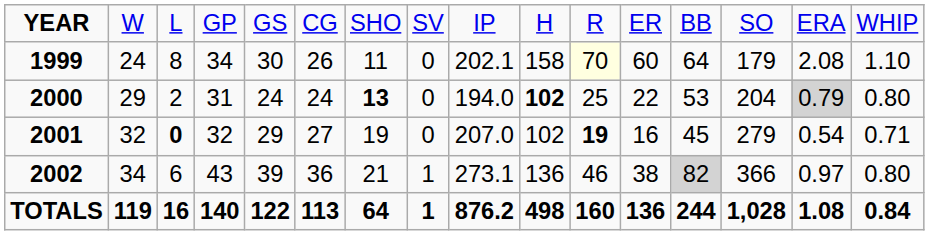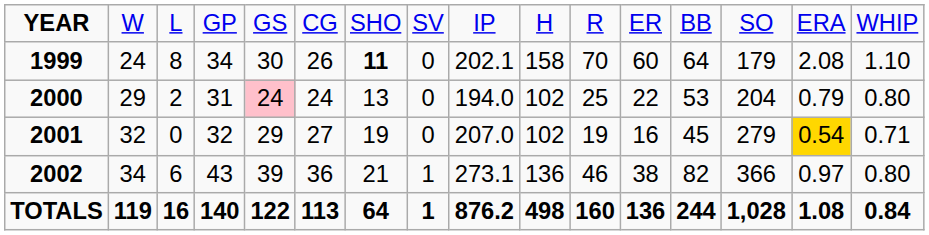1999 | column 7: normal -> bold
1999 | column 11: lightyellow background -> no background
2000 | column 5: no background -> pink background
2000 | column 7: bold -> normal
2000 | column 10: bold -> normal
2000 | column 15: lightgrey background -> no background
2001 | column 3: bold -> normal
2001 | column 11: bold -> normal
2001 | column 15: no background -> gold background
2002 | column 13: lightgrey background -> no background
